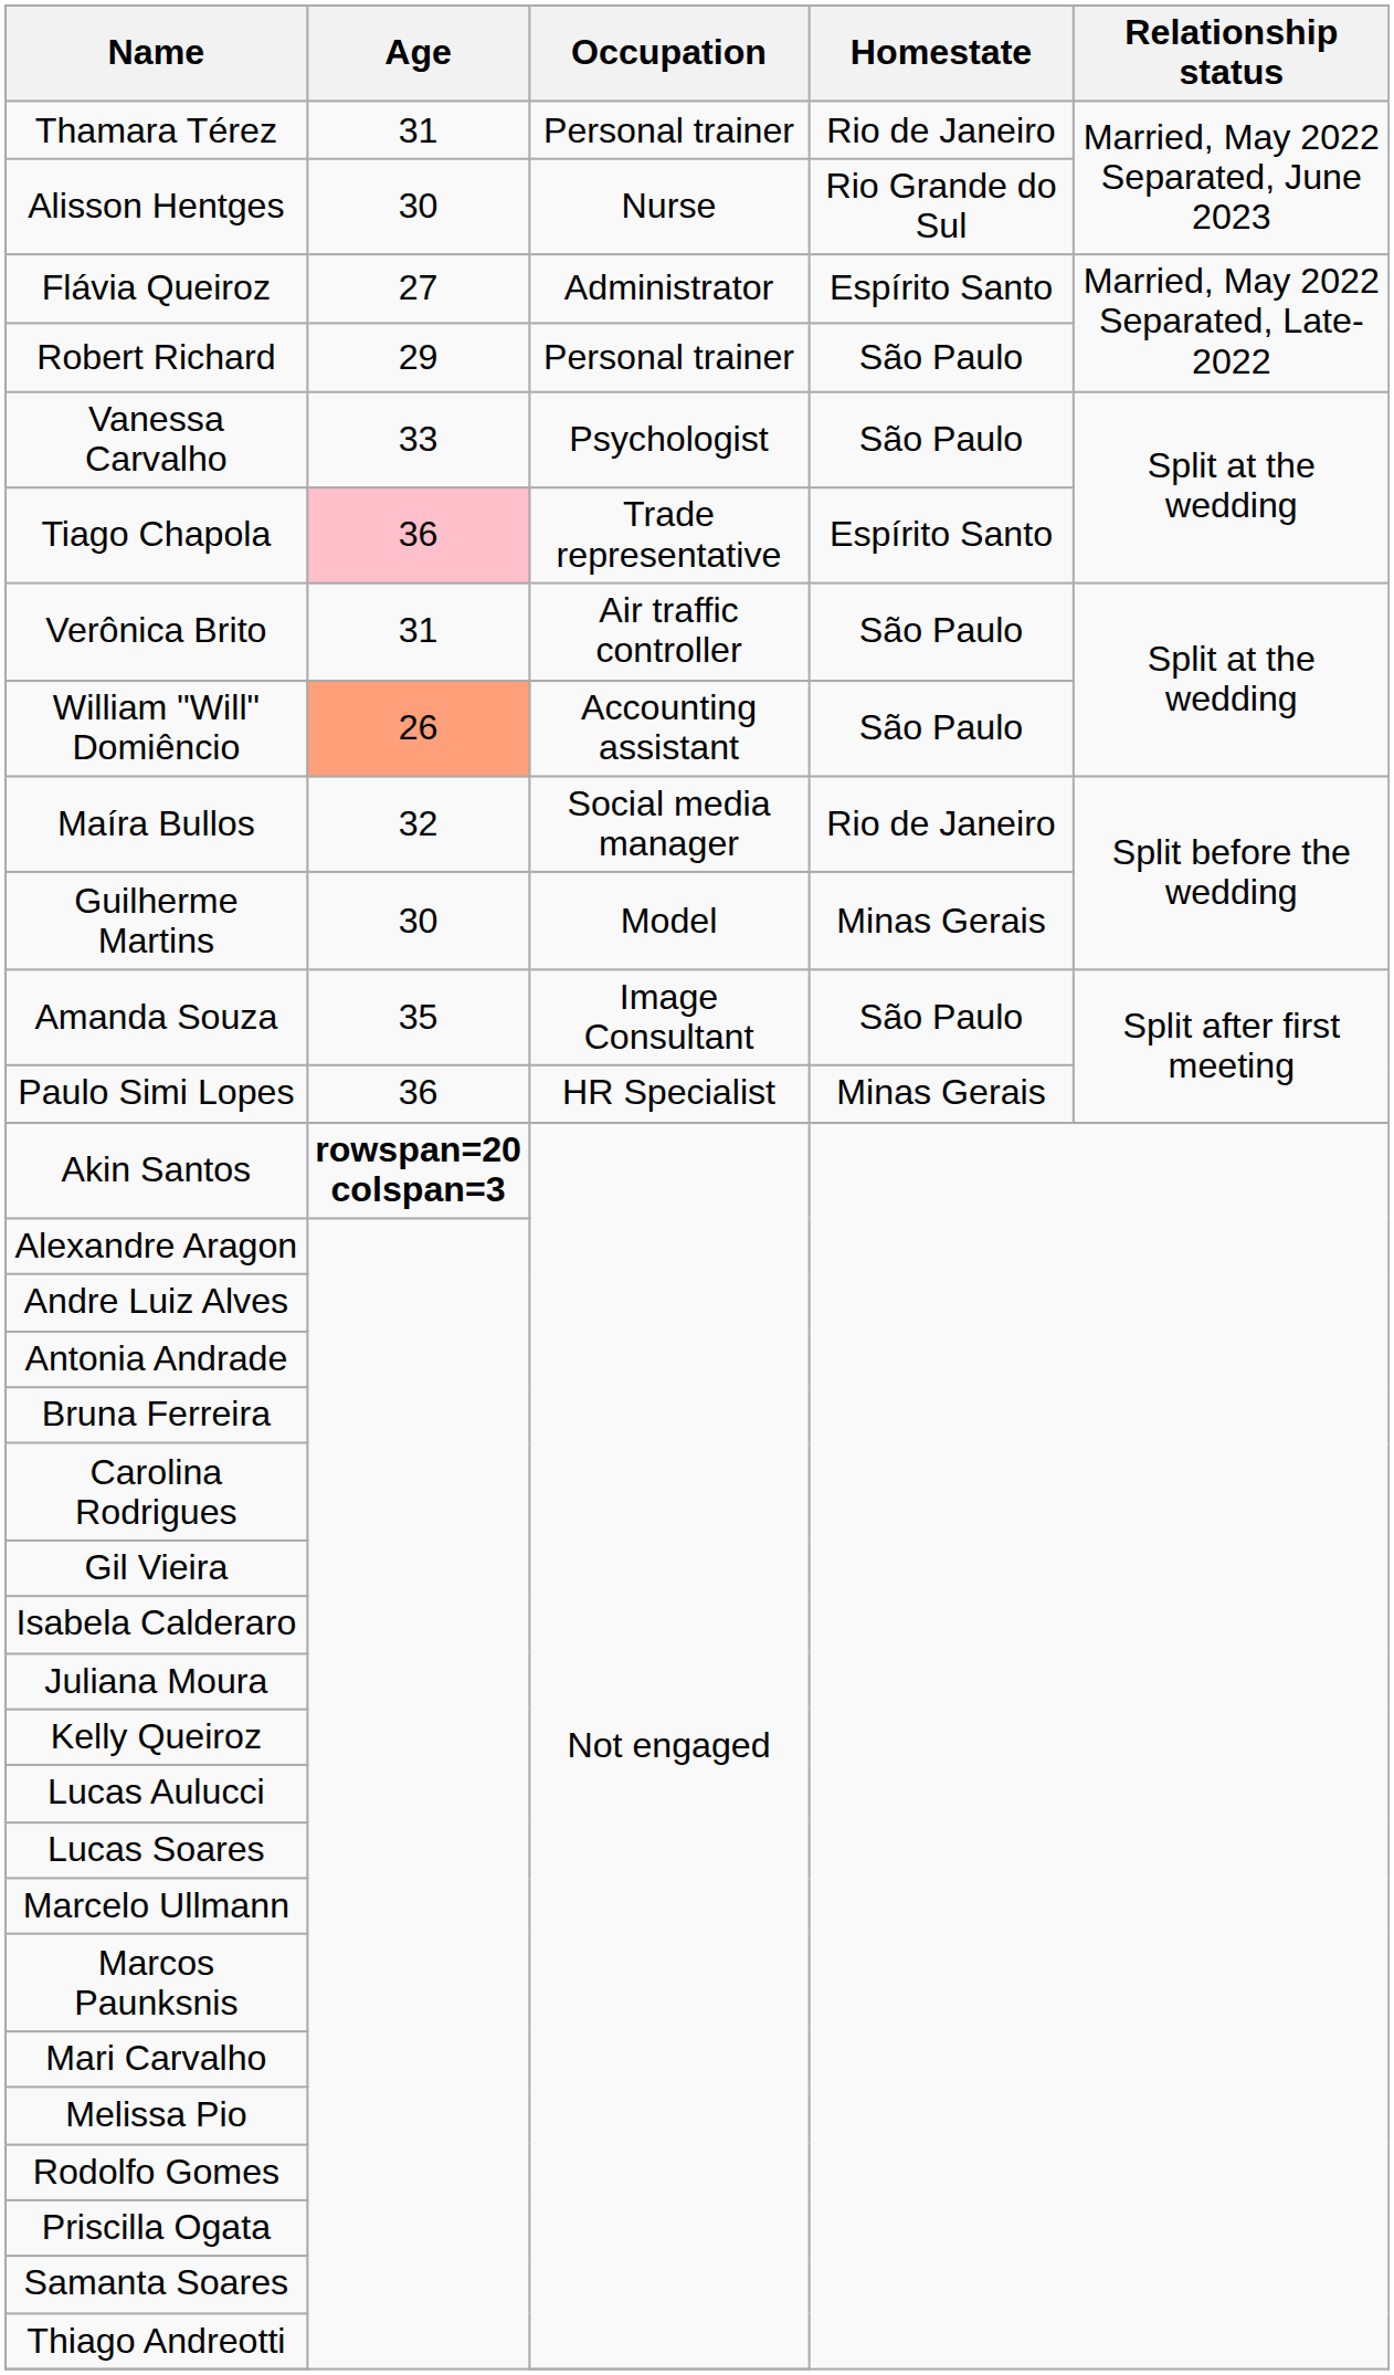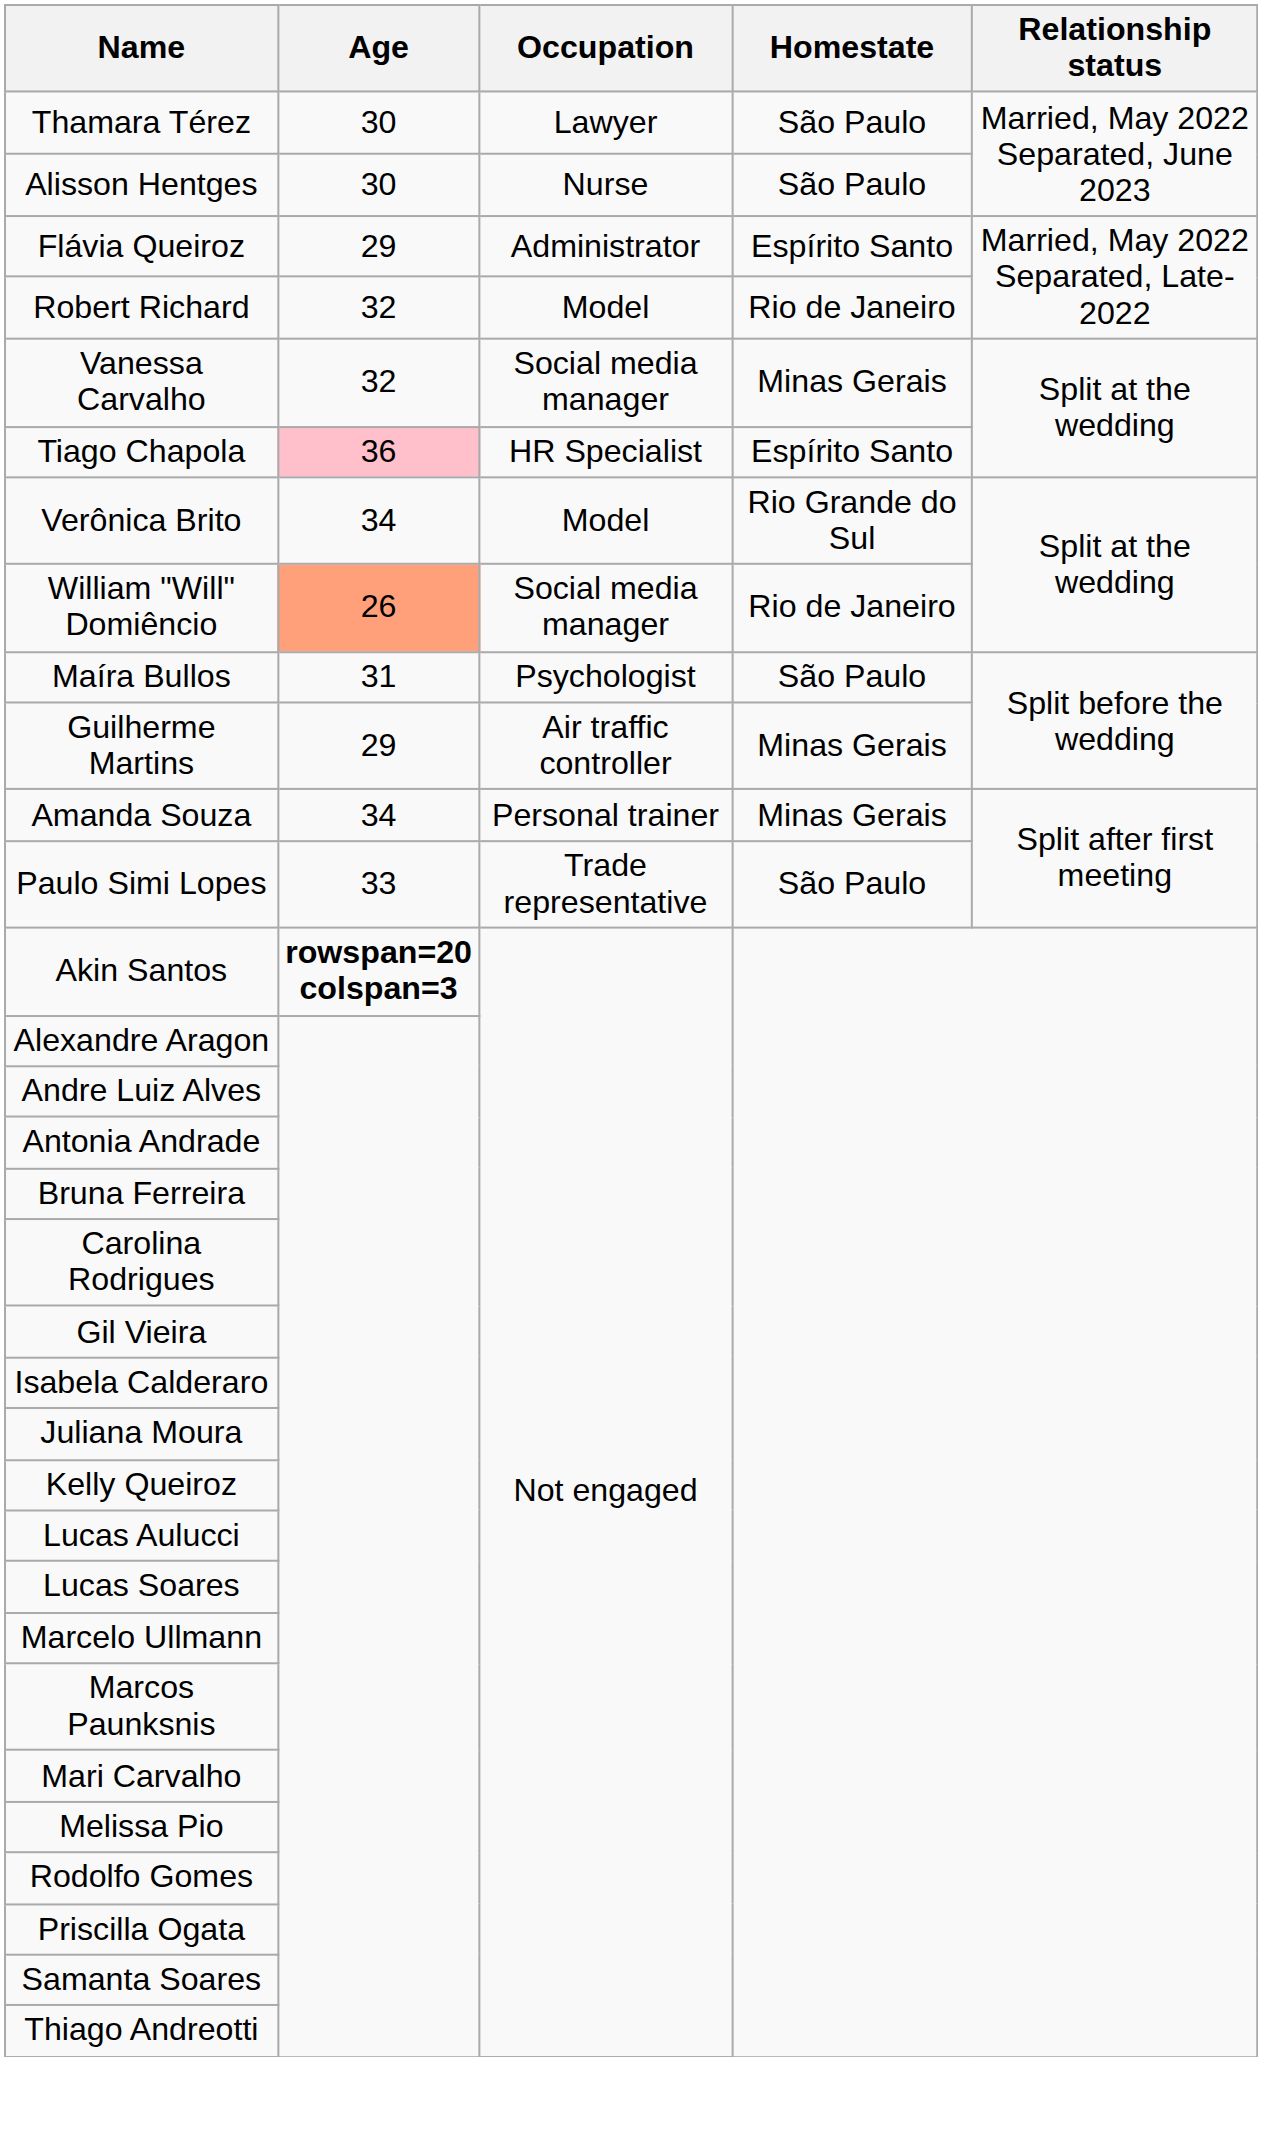Thamara Térez | Age: 31 -> 30
Thamara Térez | Occupation: Personal trainer -> Lawyer
Thamara Térez | Homestate: Rio de Janeiro -> São Paulo
Alisson Hentges | Homestate: Rio Grande do Sul -> São Paulo
Flávia Queiroz | Age: 27 -> 29
Robert Richard | Age: 29 -> 32
Robert Richard | Occupation: Personal trainer -> Model
Robert Richard | Homestate: São Paulo -> Rio de Janeiro
Vanessa Carvalho | Age: 33 -> 32
Vanessa Carvalho | Occupation: Psychologist -> Social media manager
Vanessa Carvalho | Homestate: São Paulo -> Minas Gerais
Tiago Chapola | Occupation: Trade representative -> HR Specialist
Verônica Brito | Age: 31 -> 34
Verônica Brito | Occupation: Air traffic controller -> Model
Verônica Brito | Homestate: São Paulo -> Rio Grande do Sul
William "Will" Domiêncio | Occupation: Accounting assistant -> Social media manager
William "Will" Domiêncio | Homestate: São Paulo -> Rio de Janeiro
Maíra Bullos | Age: 32 -> 31
Maíra Bullos | Occupation: Social media manager -> Psychologist
Maíra Bullos | Homestate: Rio de Janeiro -> São Paulo
Guilherme Martins | Age: 30 -> 29
Guilherme Martins | Occupation: Model -> Air traffic controller
Amanda Souza | Age: 35 -> 34
Amanda Souza | Occupation: Image Consultant -> Personal trainer
Amanda Souza | Homestate: São Paulo -> Minas Gerais
Paulo Simi Lopes | Age: 36 -> 33
Paulo Simi Lopes | Occupation: HR Specialist -> Trade representative
Paulo Simi Lopes | Homestate: Minas Gerais -> São Paulo
